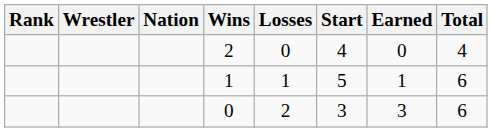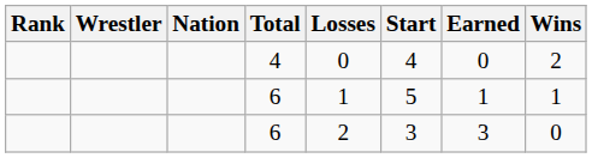columns swapped: Wins <-> Total
